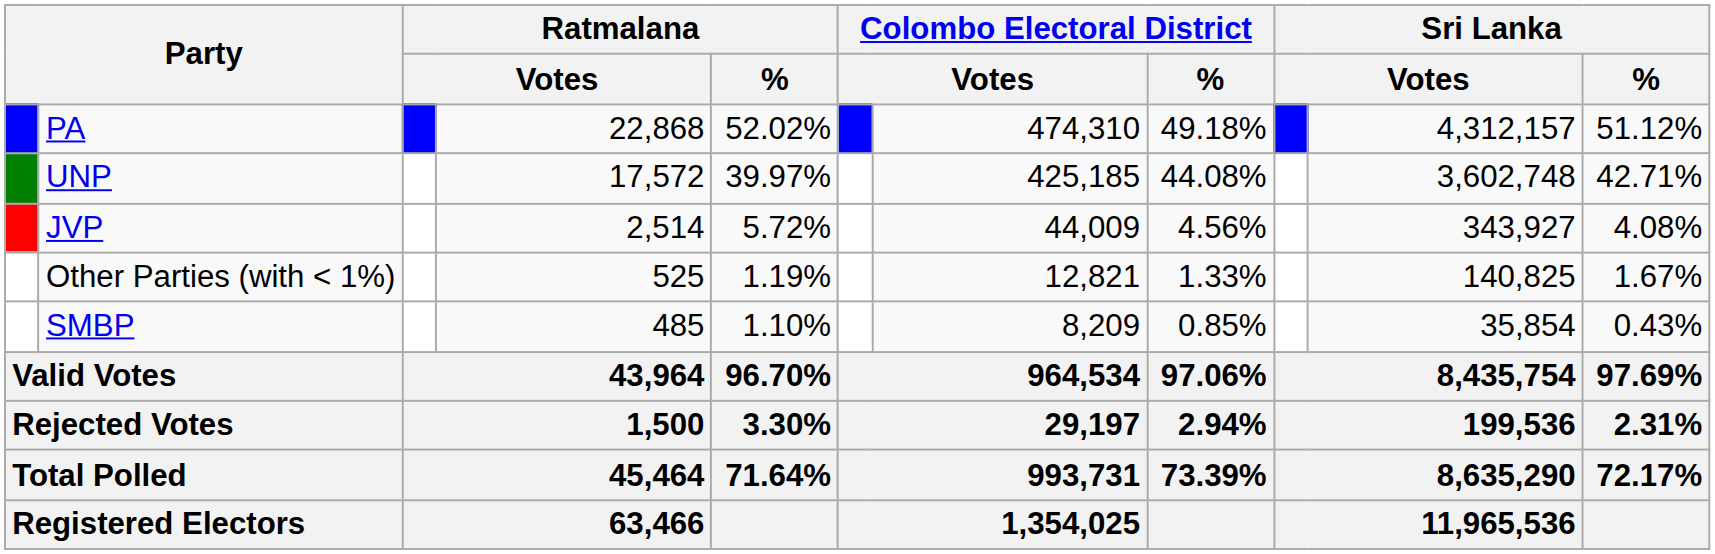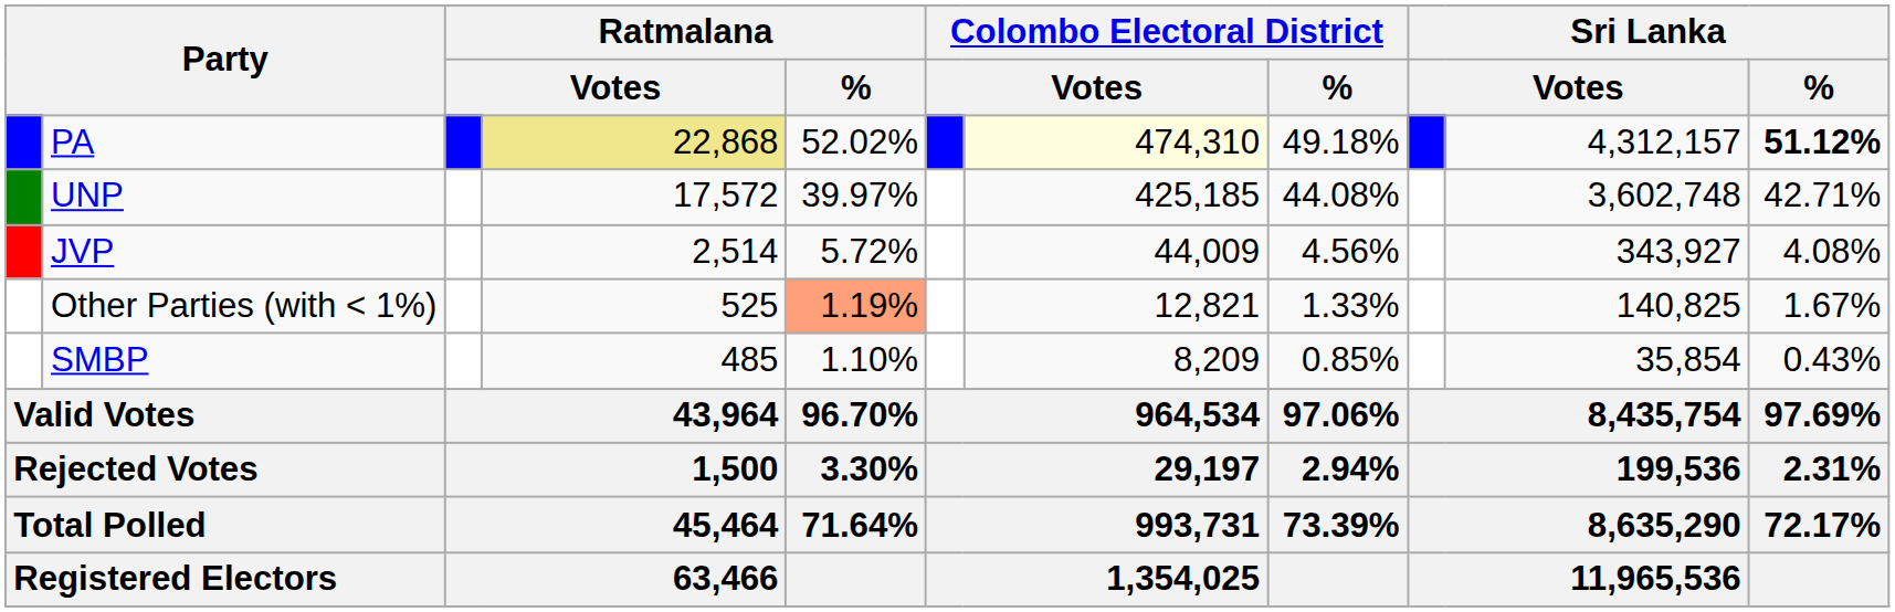PA | column 4: no background -> khaki background
PA | column 7: no background -> lightyellow background
PA | Sri Lanka / %: normal -> bold
Other Parties (with < 1%) | Ratmalana / %: no background -> lightsalmon background
